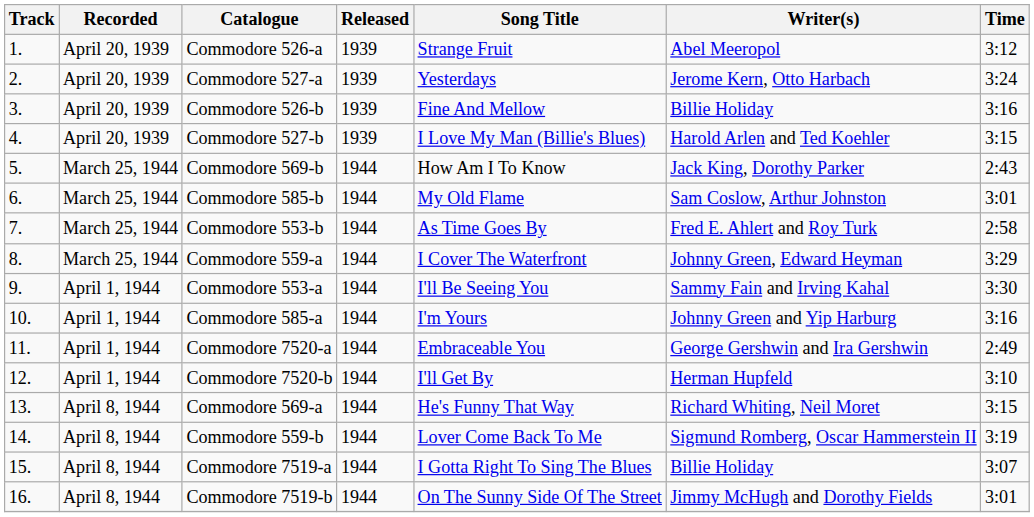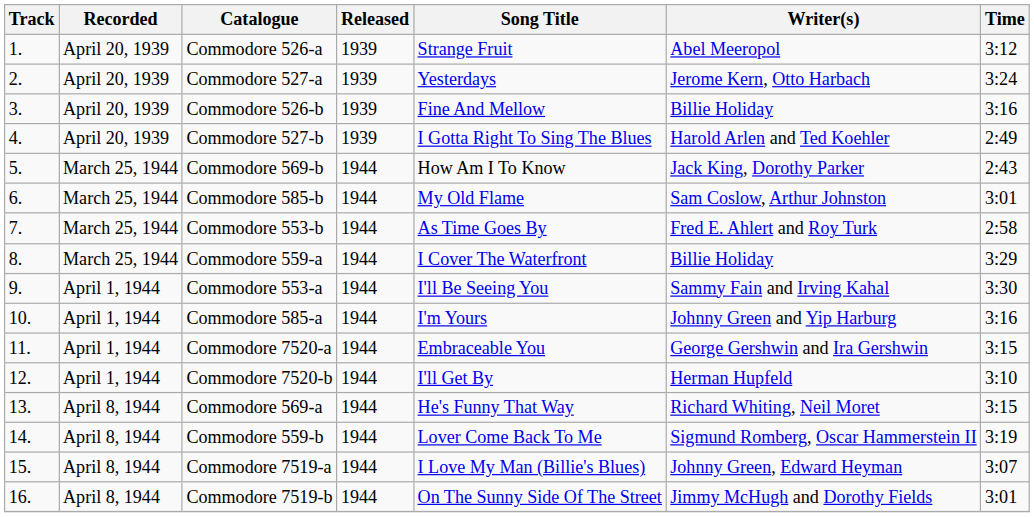Commodore 527-b | Song Title: I Love My Man (Billie's Blues) -> I Gotta Right To Sing The Blues
Commodore 527-b | Time: 3:15 -> 2:49
Commodore 559-a | Writer(s): Johnny Green, Edward Heyman -> Billie Holiday
Commodore 7520-a | Time: 2:49 -> 3:15
Commodore 7519-a | Song Title: I Gotta Right To Sing The Blues -> I Love My Man (Billie's Blues)
Commodore 7519-a | Writer(s): Billie Holiday -> Johnny Green, Edward Heyman
